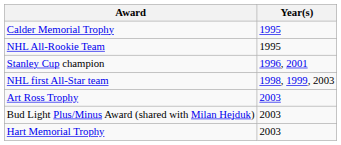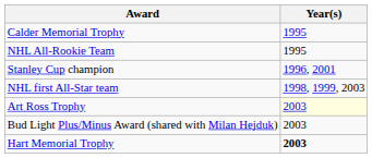Art Ross Trophy | Year(s): no background -> lightyellow background
Hart Memorial Trophy | Year(s): normal -> bold
